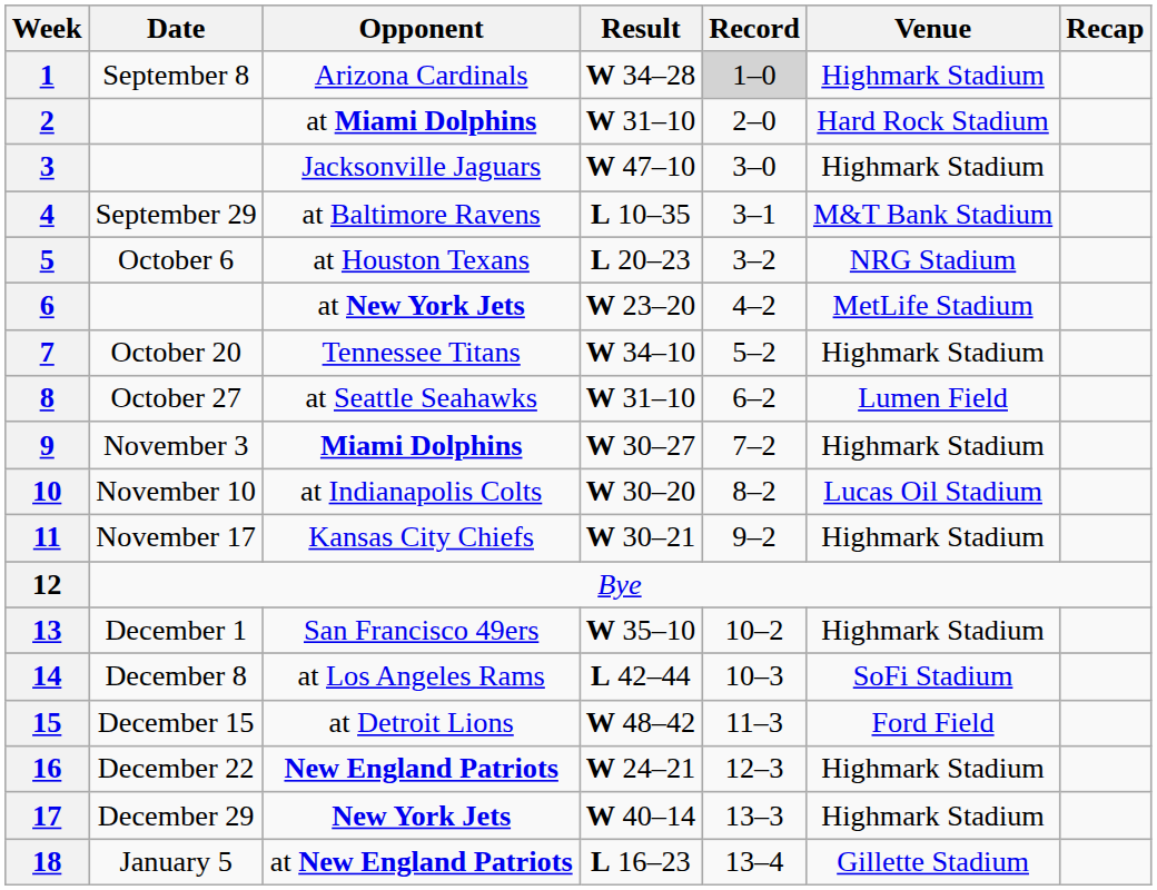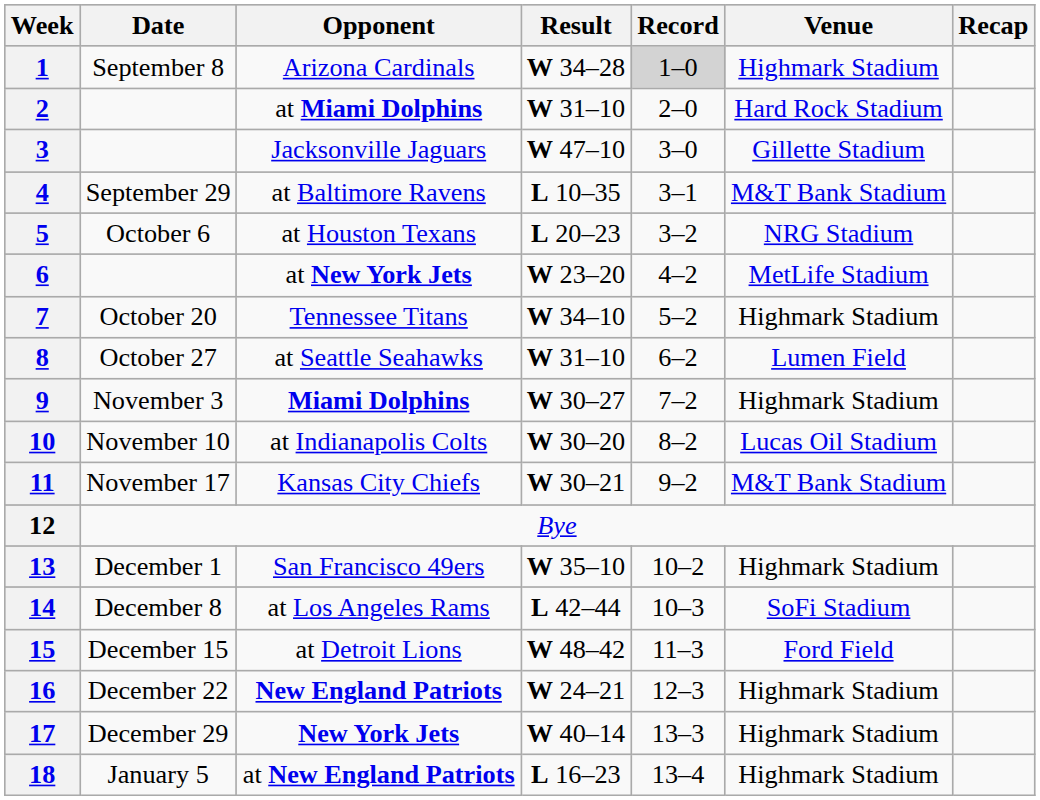3 | Venue: Highmark Stadium -> Gillette Stadium
11 | Venue: Highmark Stadium -> M&T Bank Stadium
18 | Venue: Gillette Stadium -> Highmark Stadium
